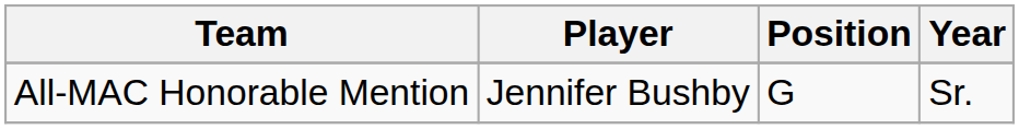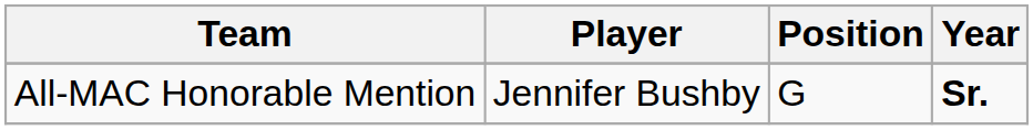row 2 | Year: normal -> bold
